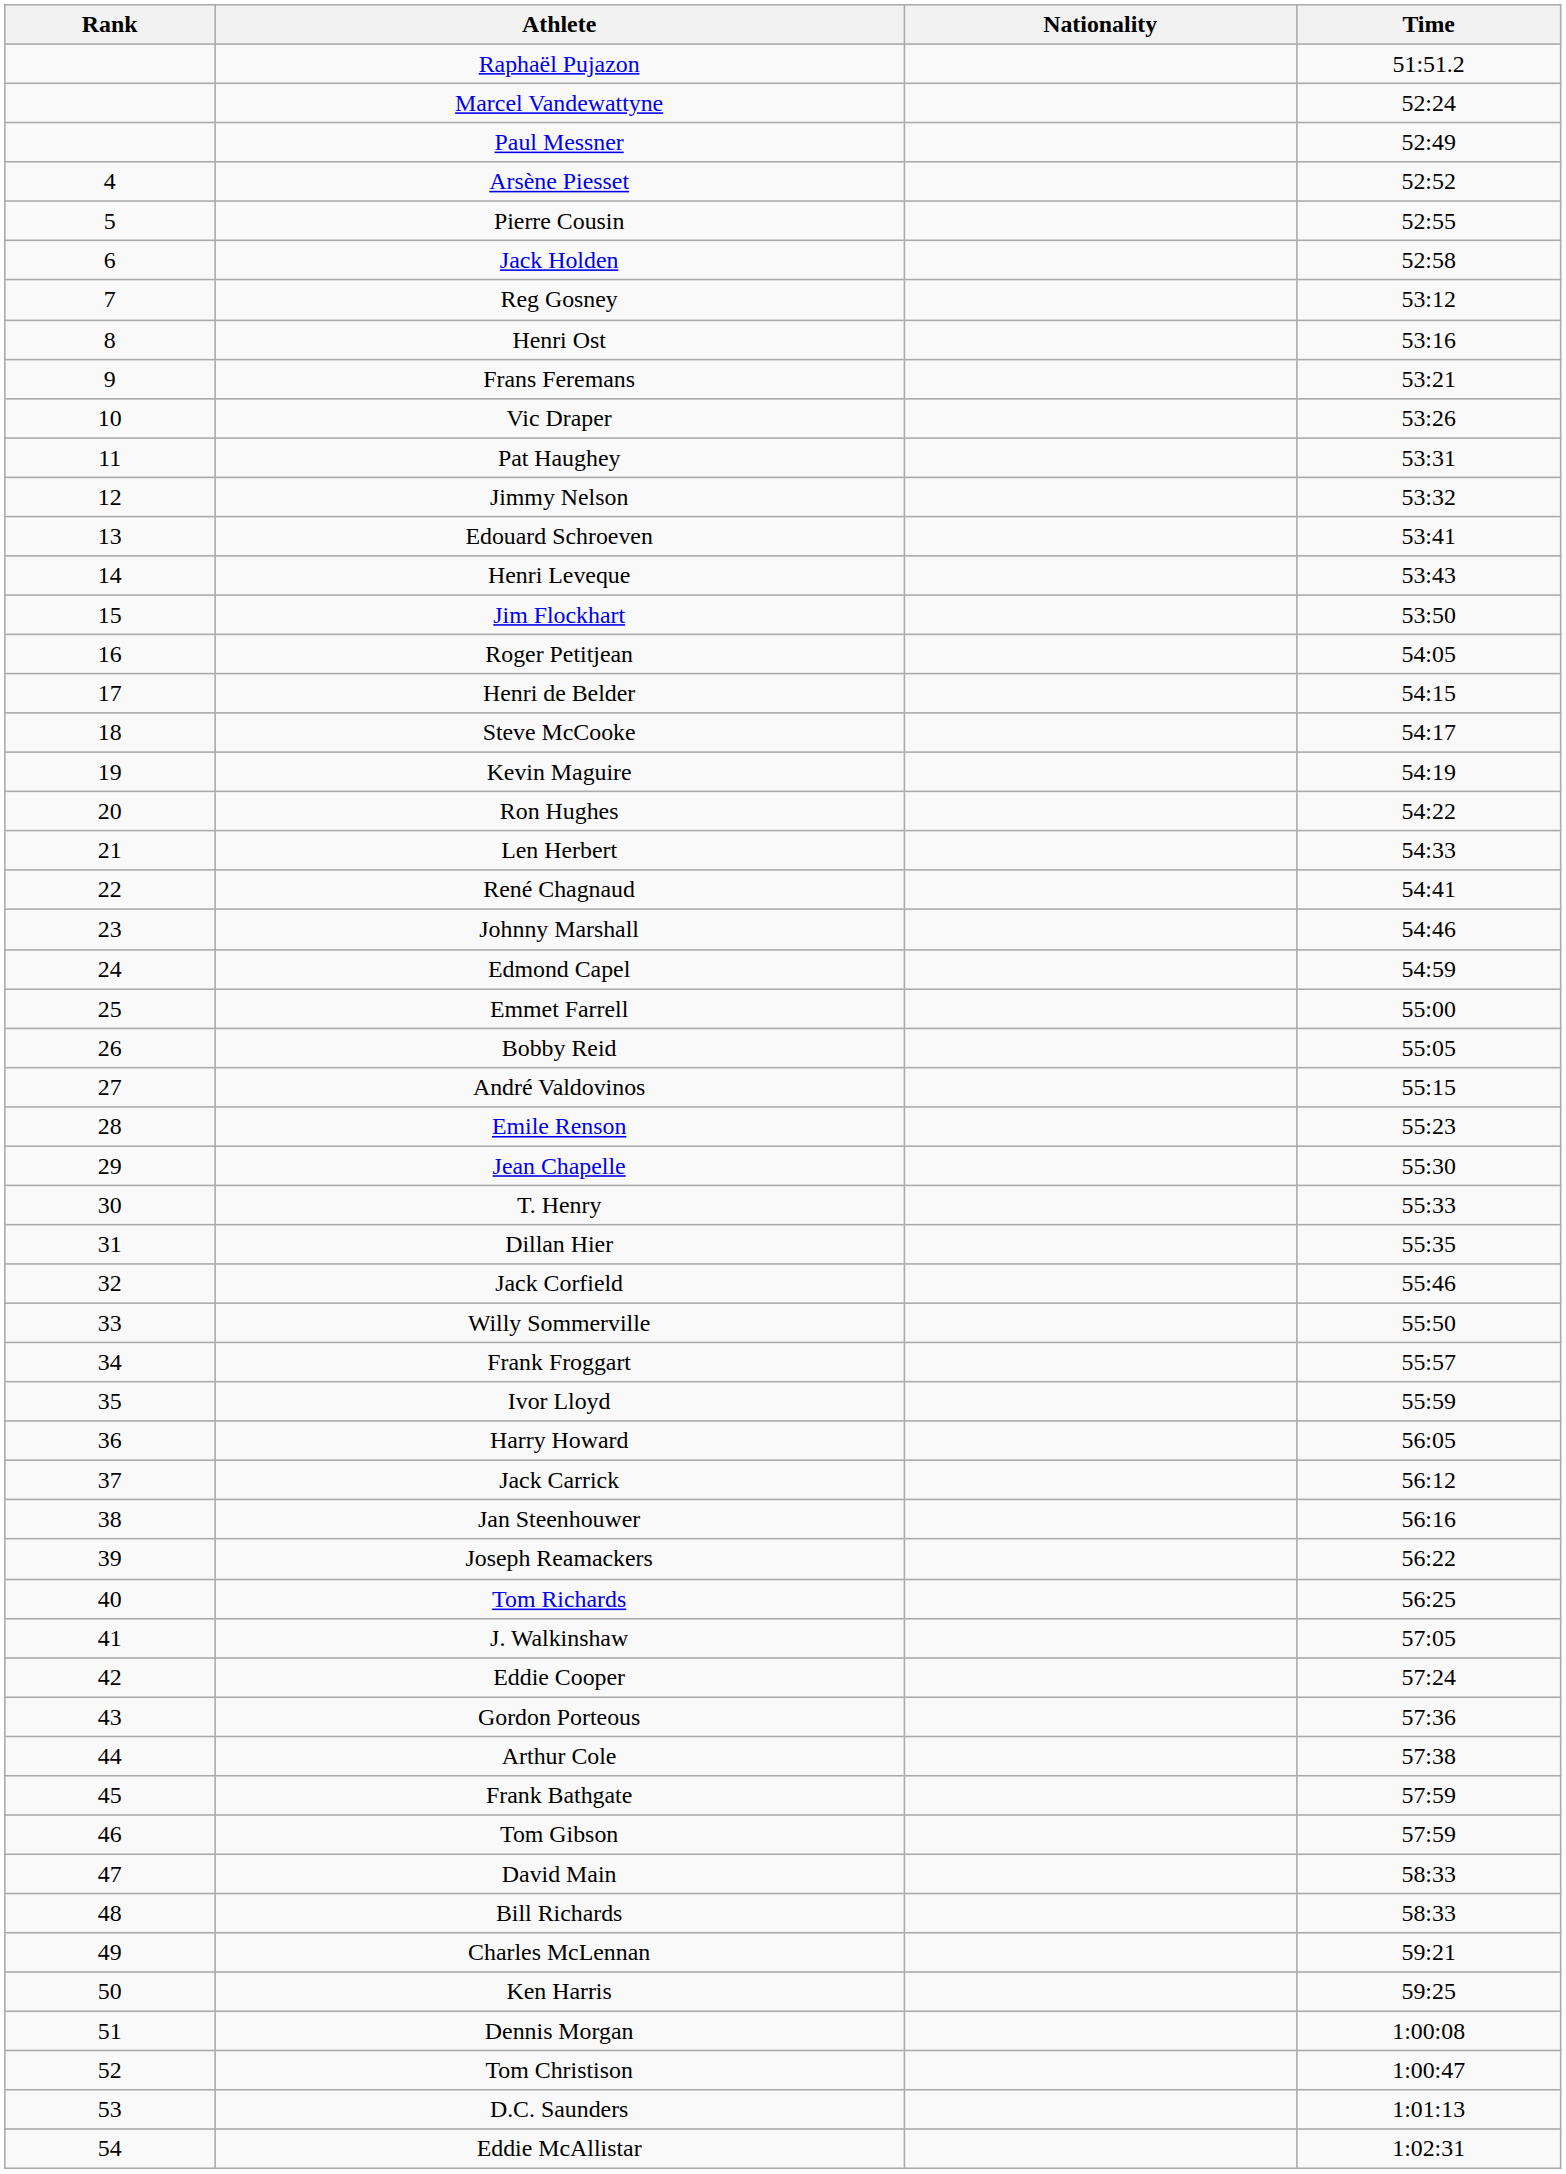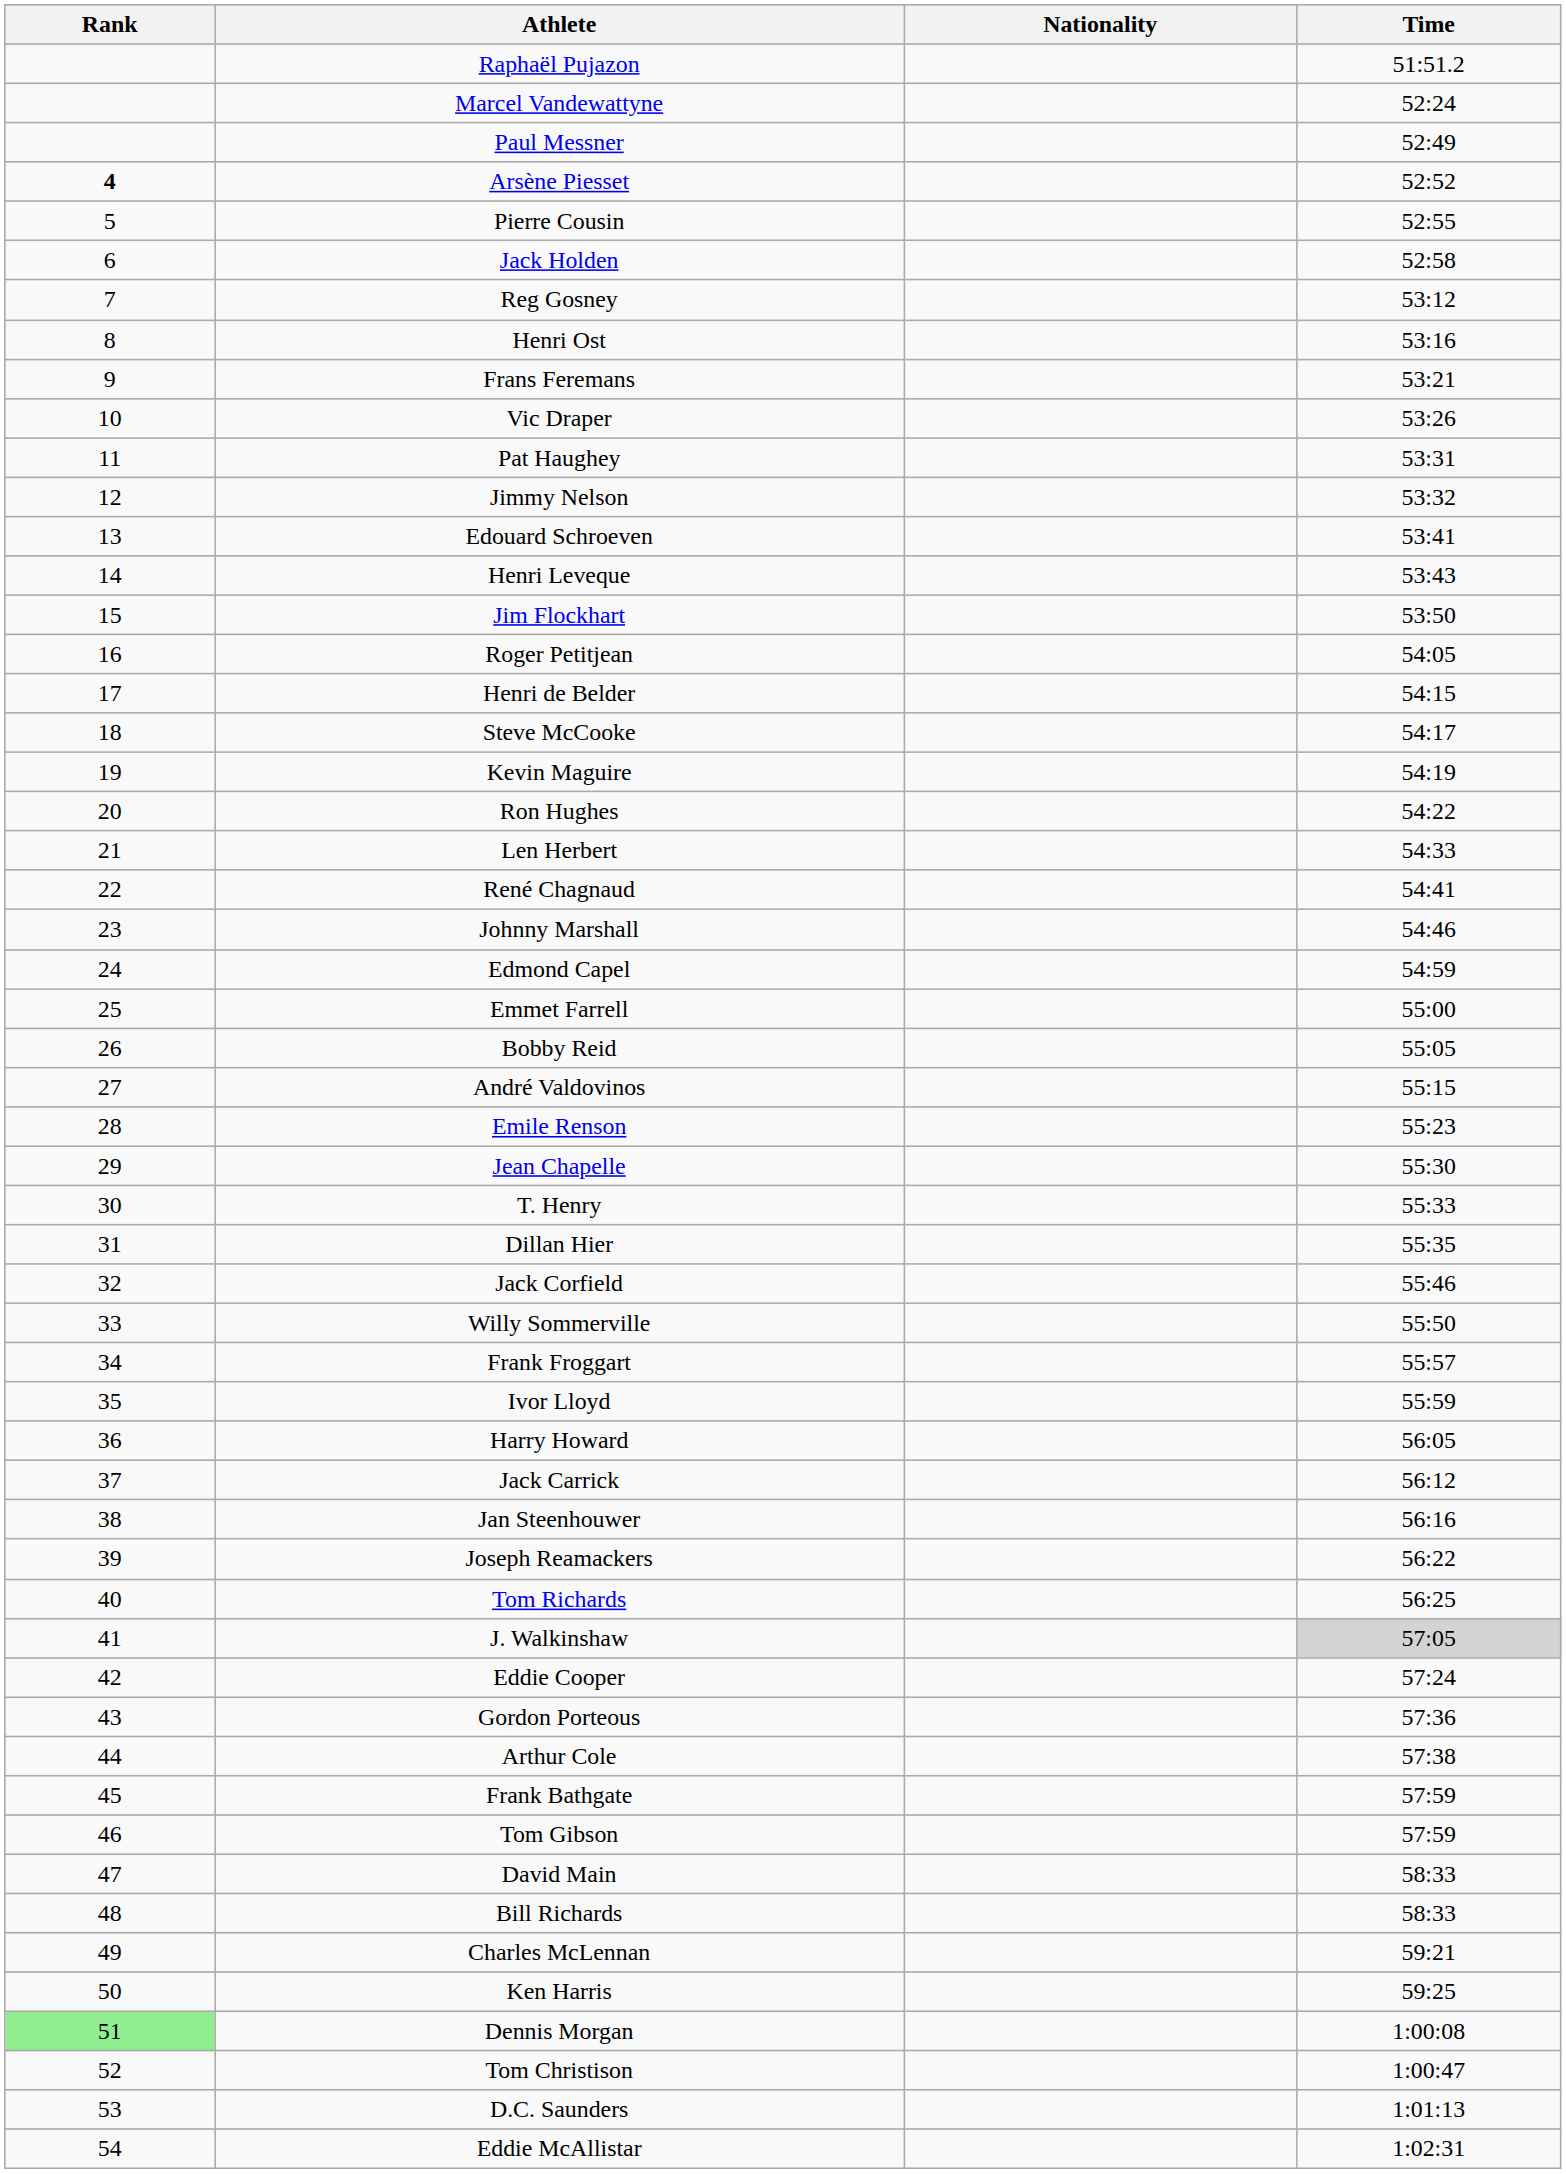Arsène Piesset | Rank: normal -> bold
J. Walkinshaw | Time: no background -> lightgrey background
Dennis Morgan | Rank: no background -> lightgreen background
